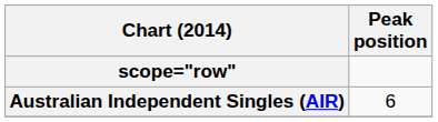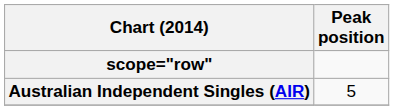Australian Independent Singles (AIR) | Peak position: 6 -> 5
